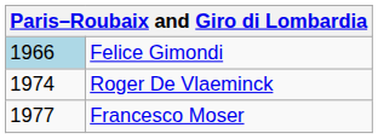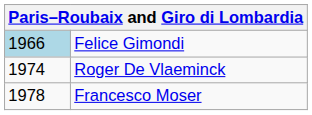Francesco Moser | column 1: 1977 -> 1978
